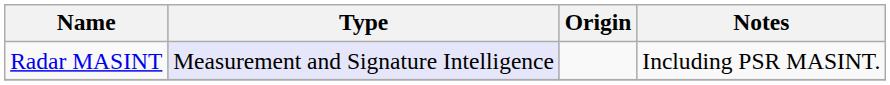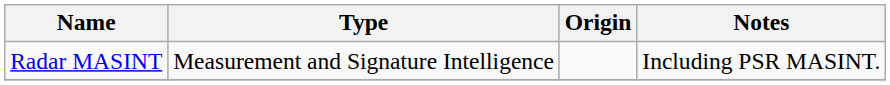Radar MASINT | Type: lavender background -> no background
